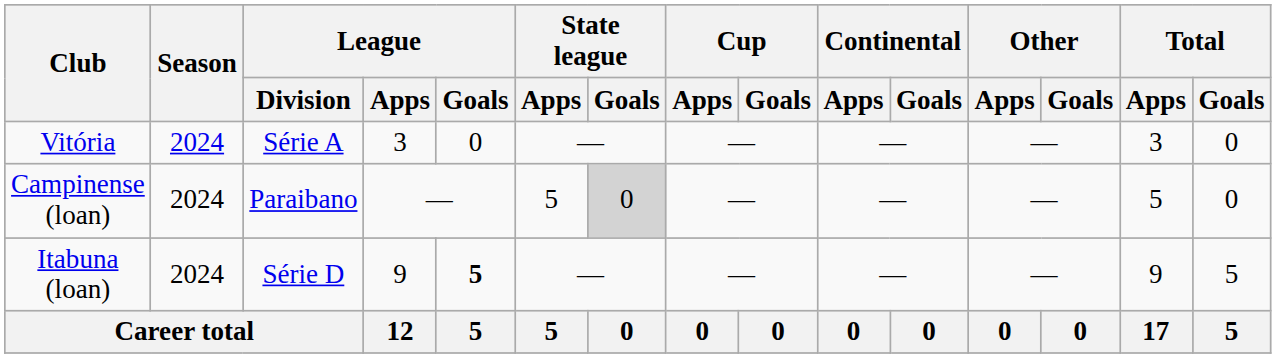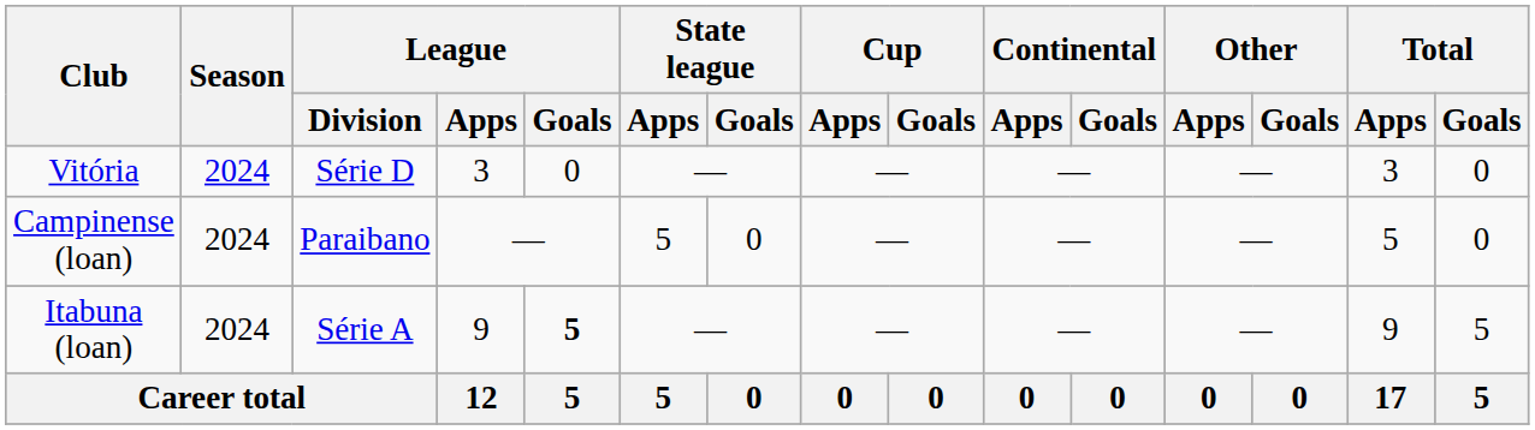Vitória | League / Division: Série A -> Série D
Campinense (loan) | State league / Goals: lightgrey background -> no background
Itabuna (loan) | League / Division: Série D -> Série A
